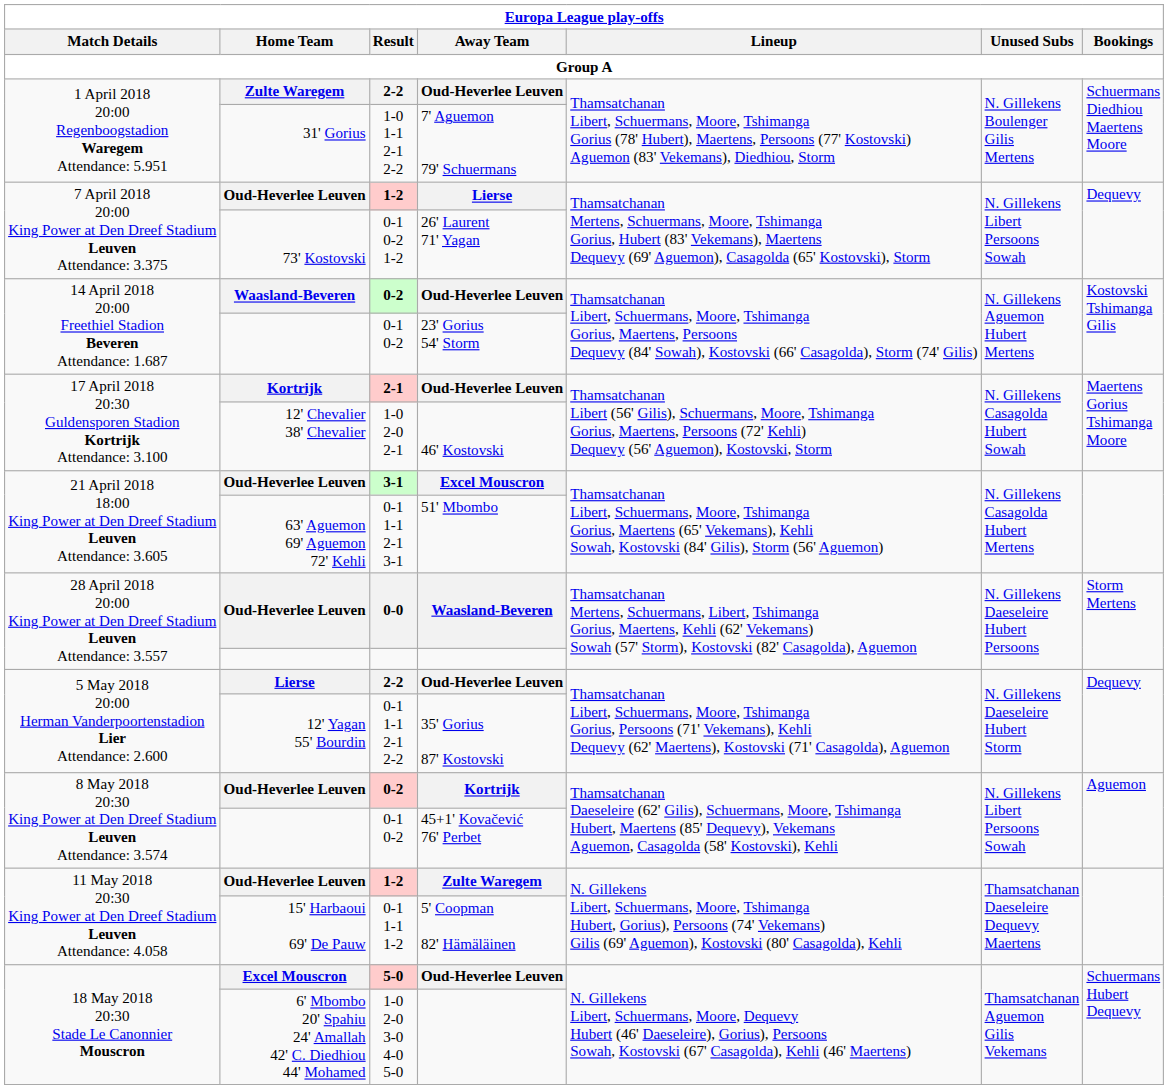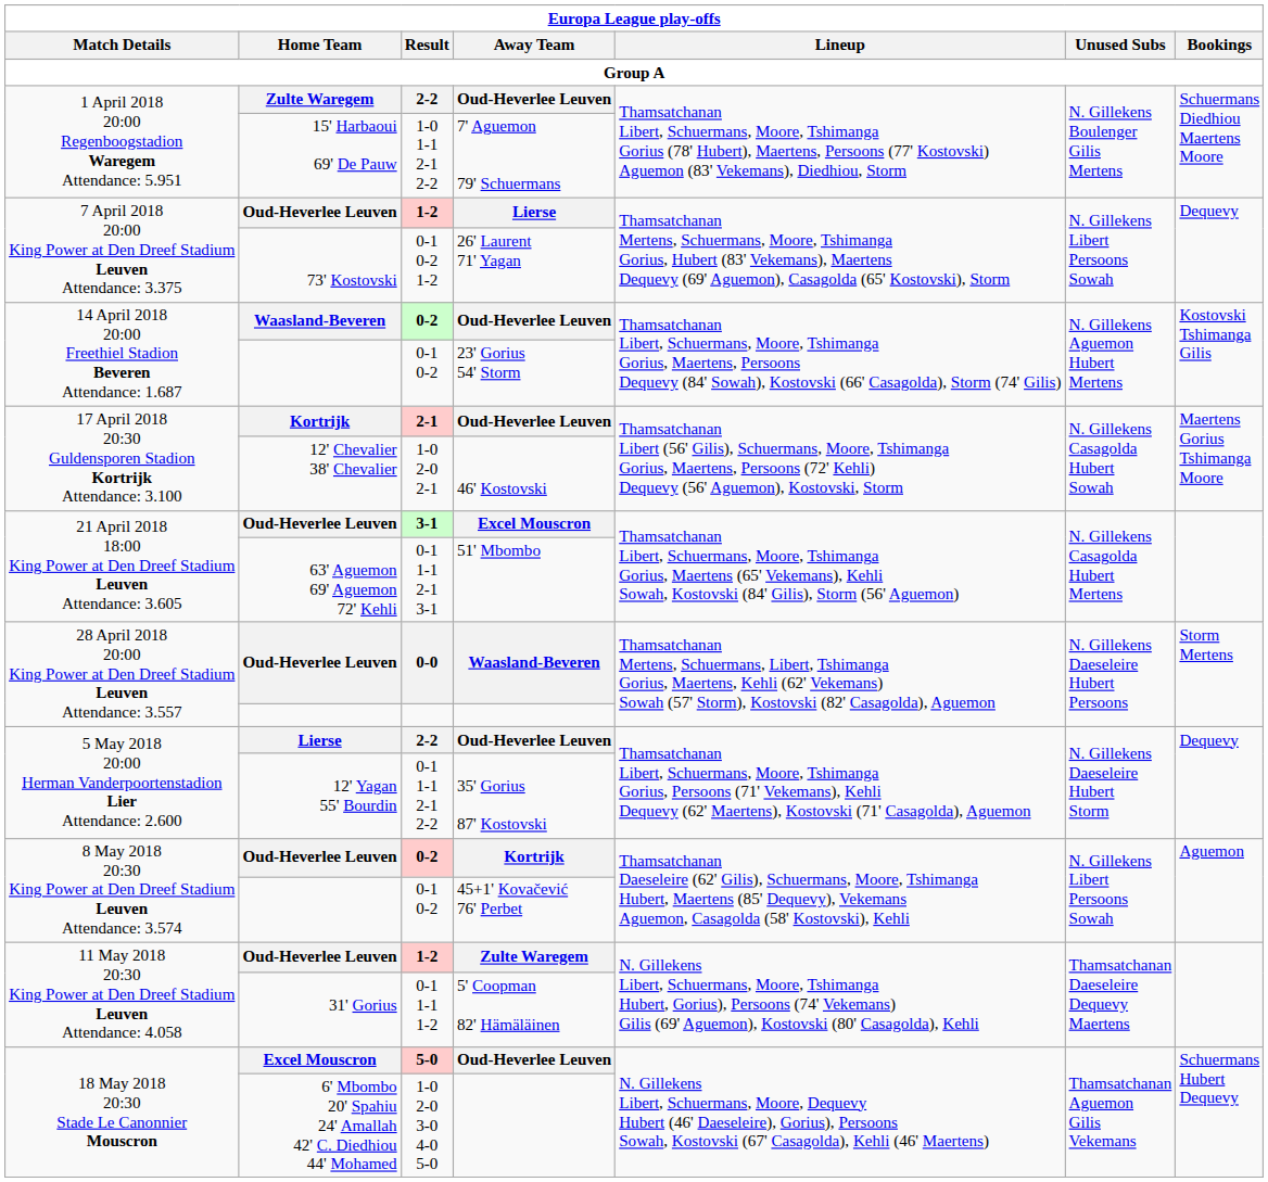1-0 1-1 2-1 2-2 | Home Team: 31' Gorius -> 15' Harbaoui 69' De Pauw
0-1 1-1 1-2 | Home Team: 15' Harbaoui 69' De Pauw -> 31' Gorius
